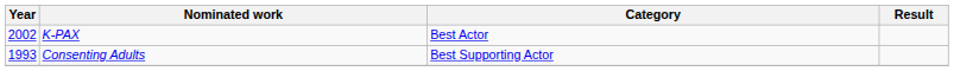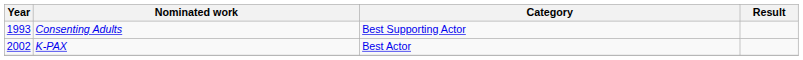rows swapped: Consenting Adults <-> K-PAX
